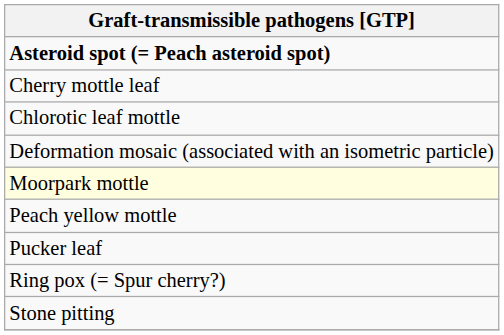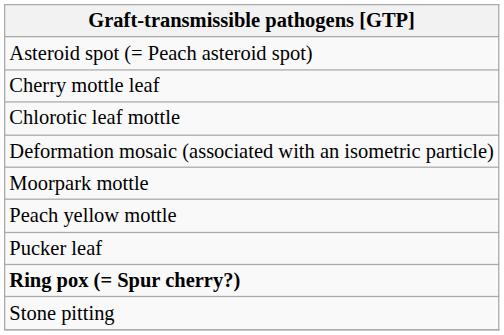row 2 | column 1: bold -> normal
row 6 | column 1: lightyellow background -> no background
row 9 | column 1: normal -> bold
